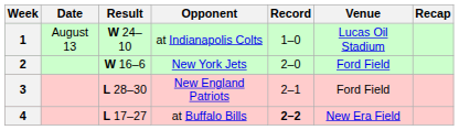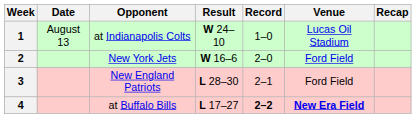columns swapped: Opponent <-> Result
4 | Venue: normal -> bold
